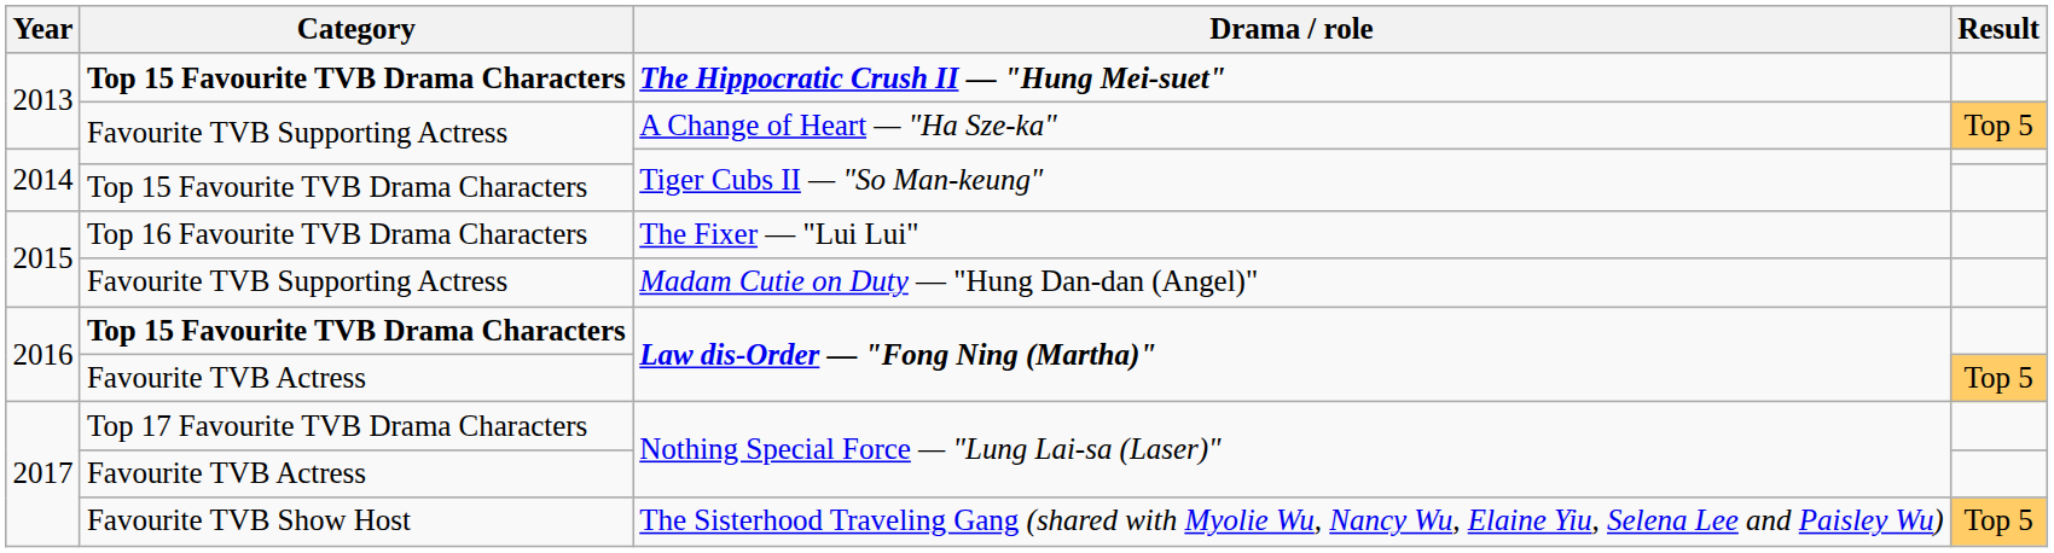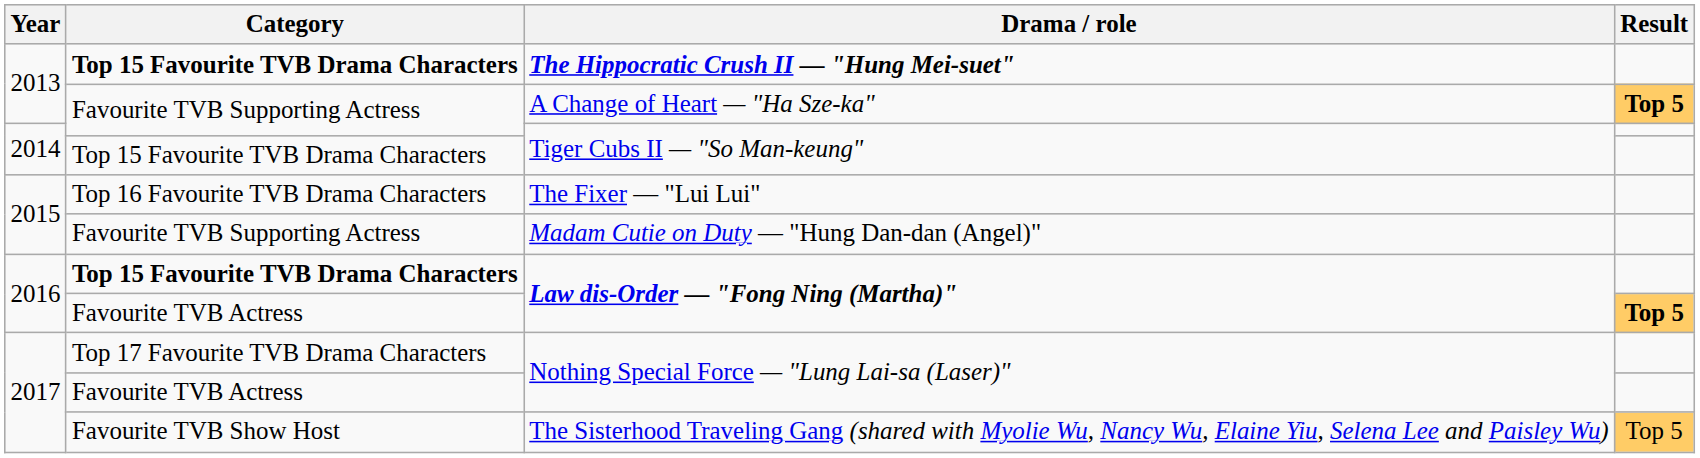A Change of Heart — "Ha Sze-ka" | Result: normal -> bold
Favourite TVB Actress / Law dis-Order — "Fong Ning (Martha)" | Result: normal -> bold
